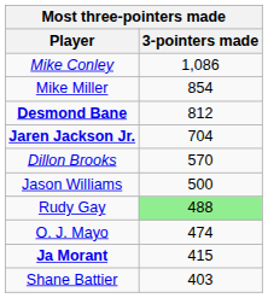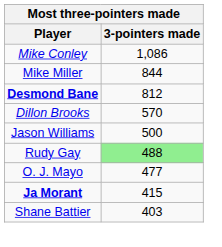Mike Miller | 3-pointers made: 854 -> 844
- row: Jaren Jackson Jr. | 704
O. J. Mayo | 3-pointers made: 474 -> 477
